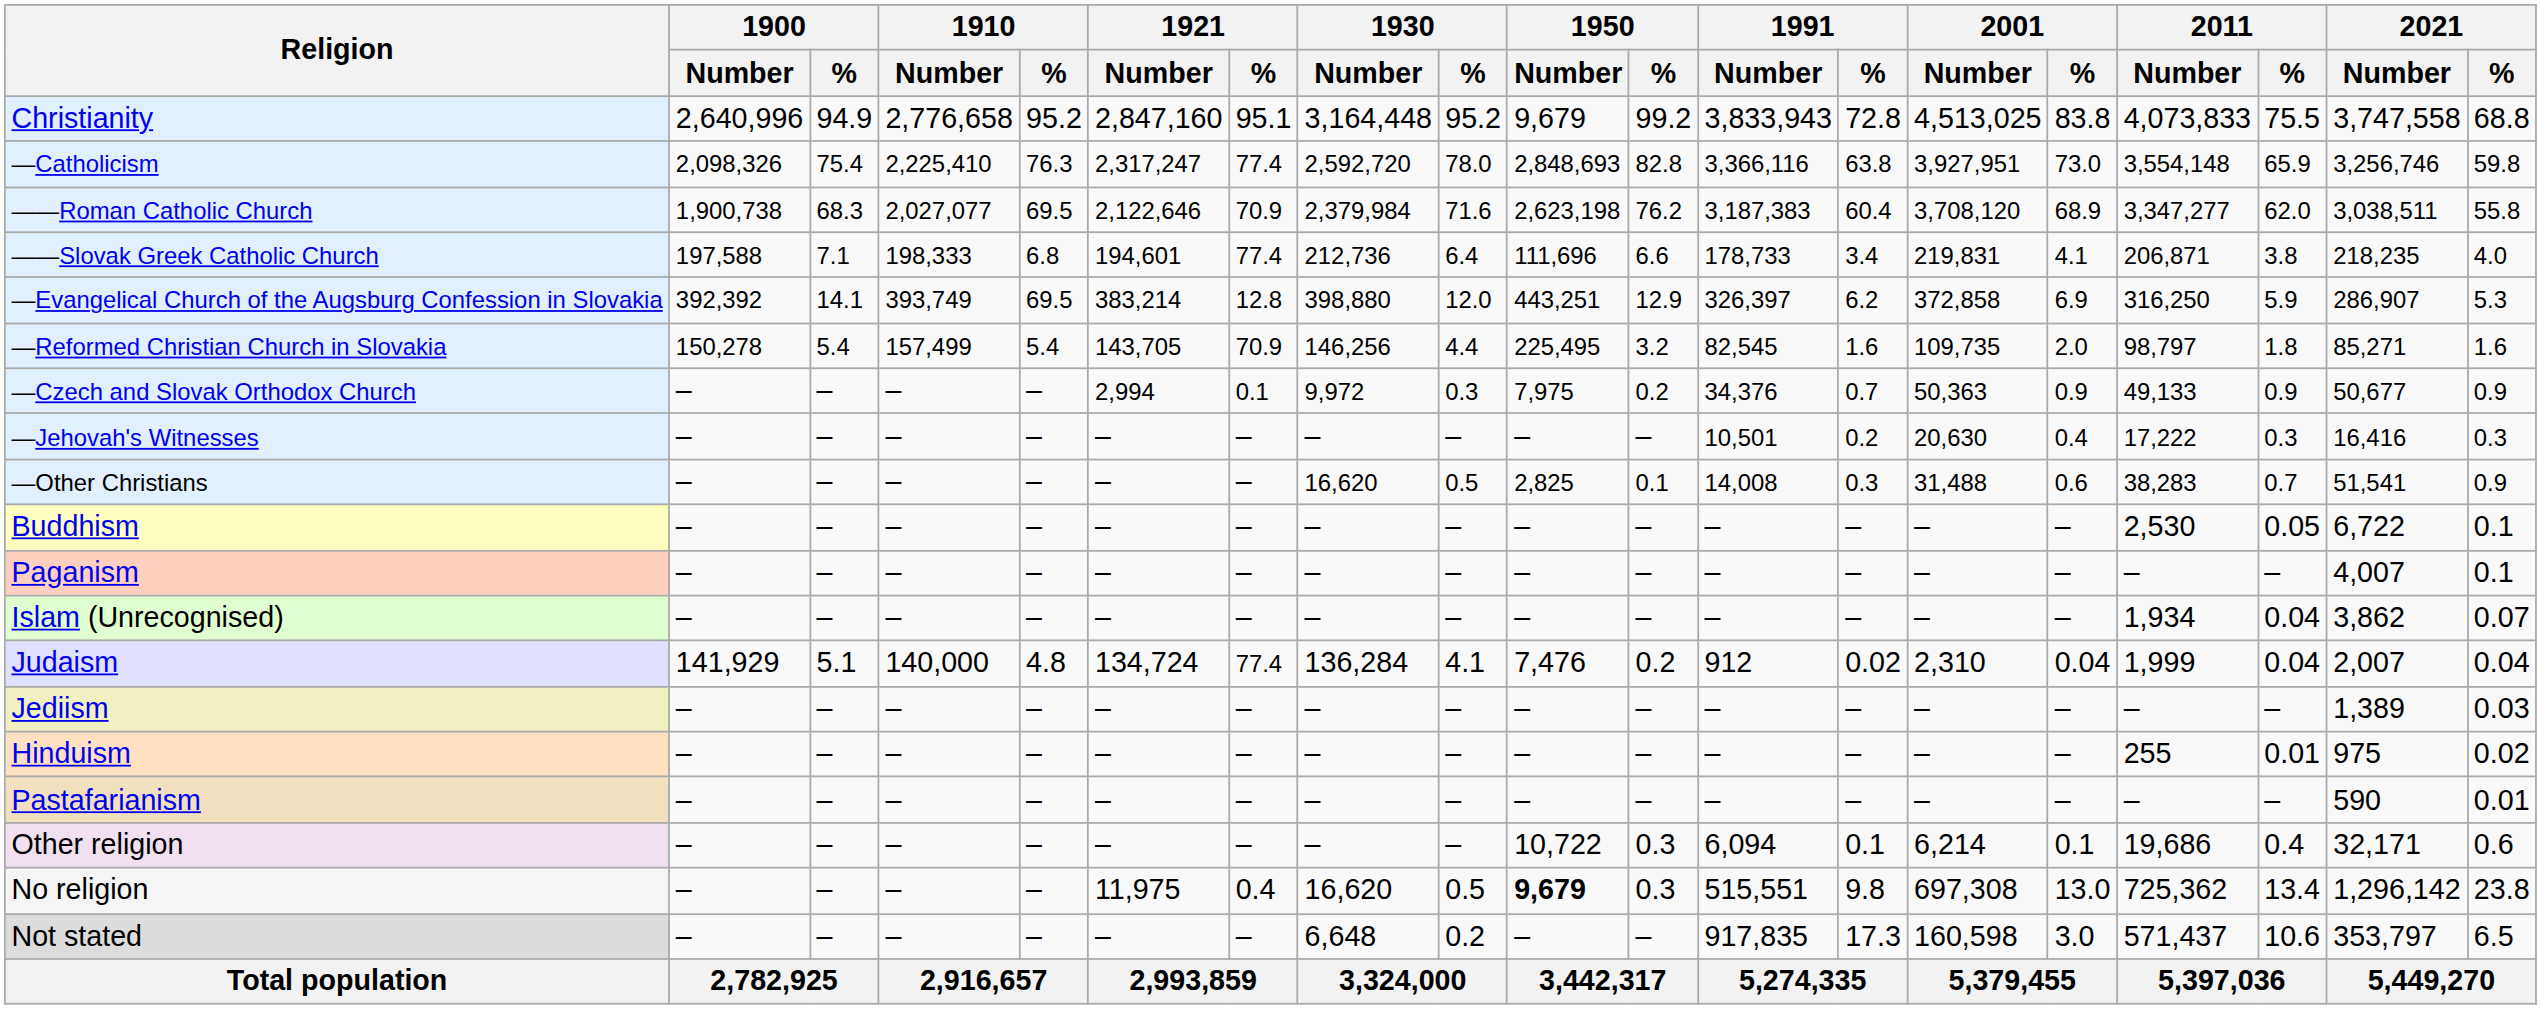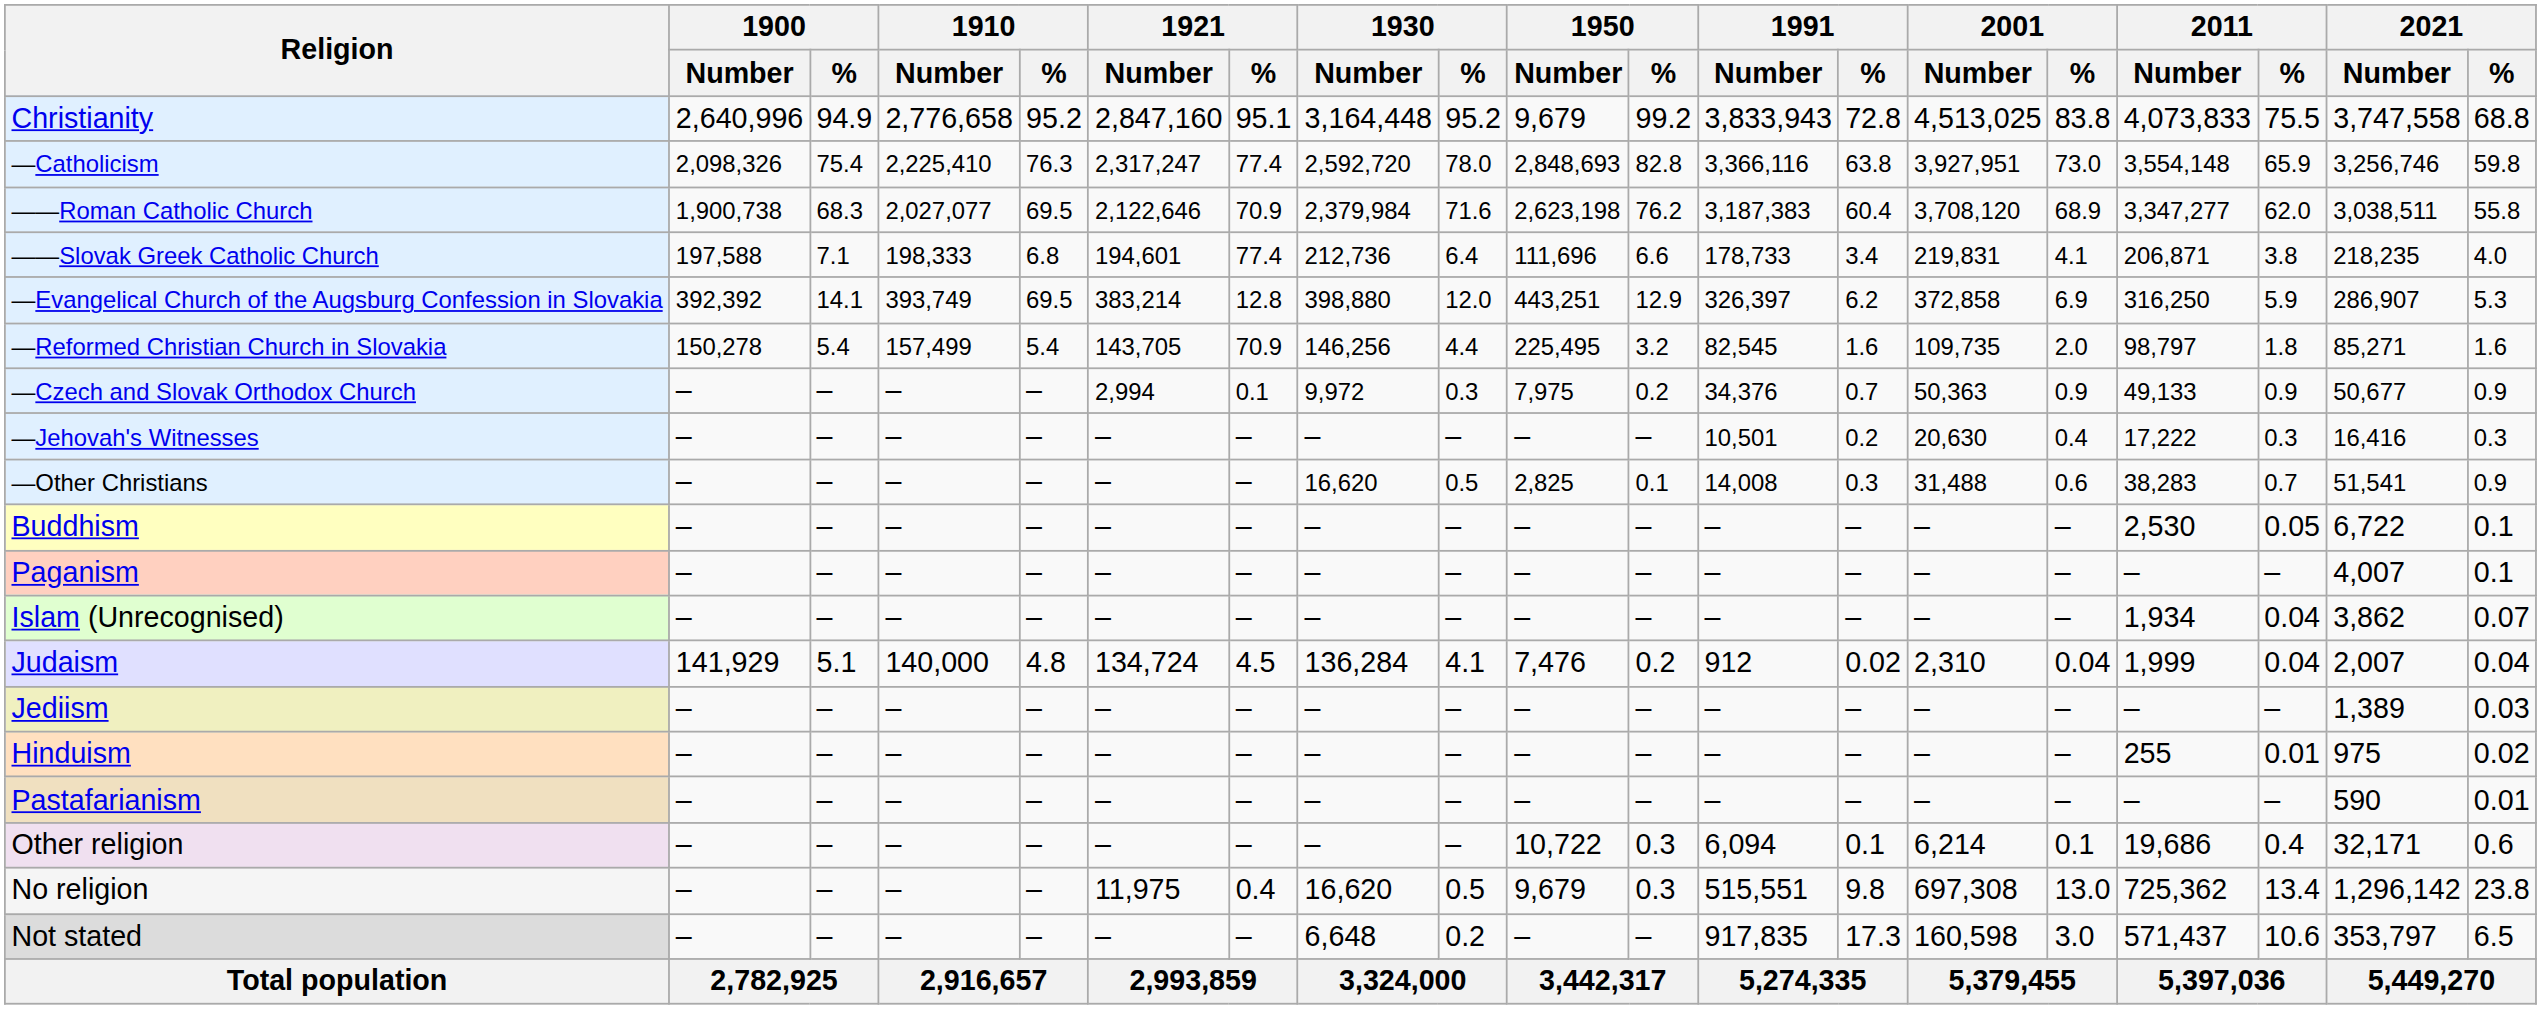Judaism | 1921 / %: 77.4 -> 4.5
No religion | 1950 / Number: bold -> normal
